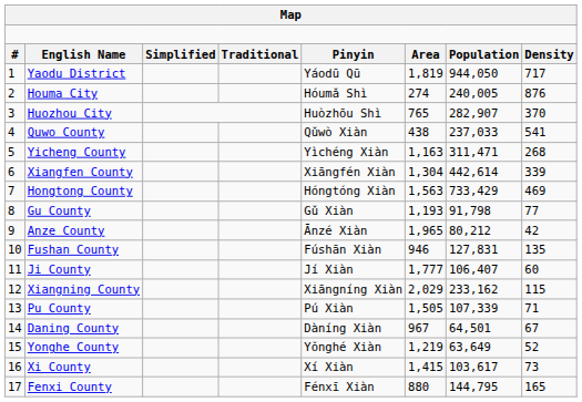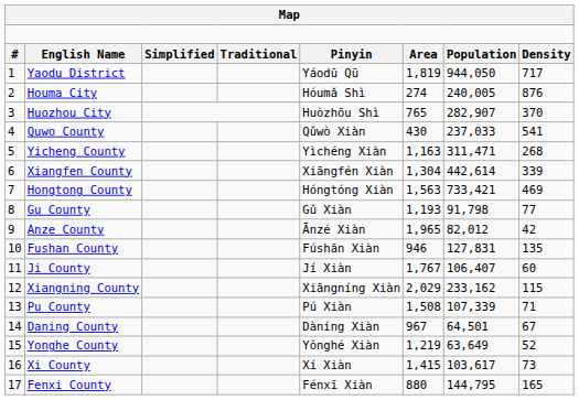Quwo County | column 6: 438 -> 430
Hongtong County | column 7: 733,429 -> 733,421
Anze County | column 7: 80,212 -> 82,012
Ji County | column 6: 1,777 -> 1,767
Pu County | column 6: 1,505 -> 1,508
